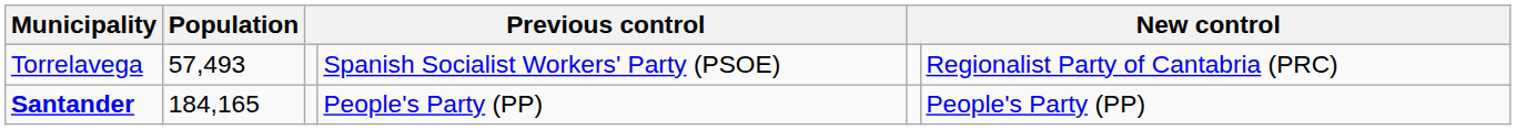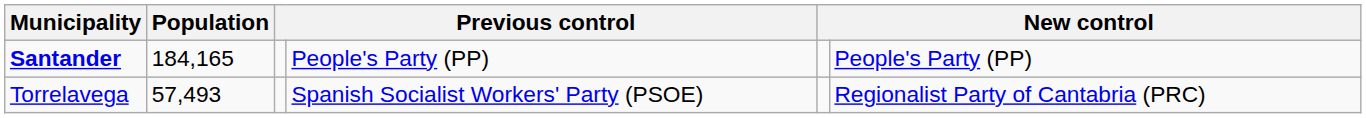rows swapped: Santander <-> Torrelavega
